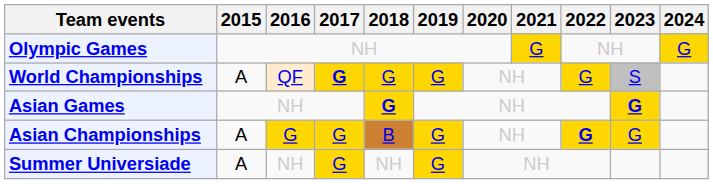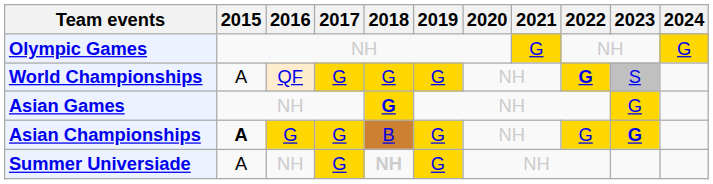World Championships | 2017: bold -> normal
World Championships | 2022: normal -> bold
Asian Games | 2023: bold -> normal
Asian Championships | 2015: normal -> bold
Asian Championships | 2022: bold -> normal
Asian Championships | 2023: normal -> bold
Summer Universiade | 2018: normal -> bold
